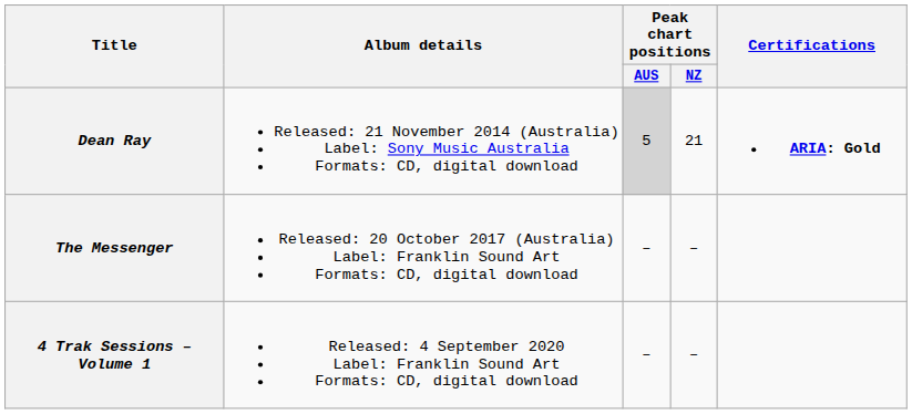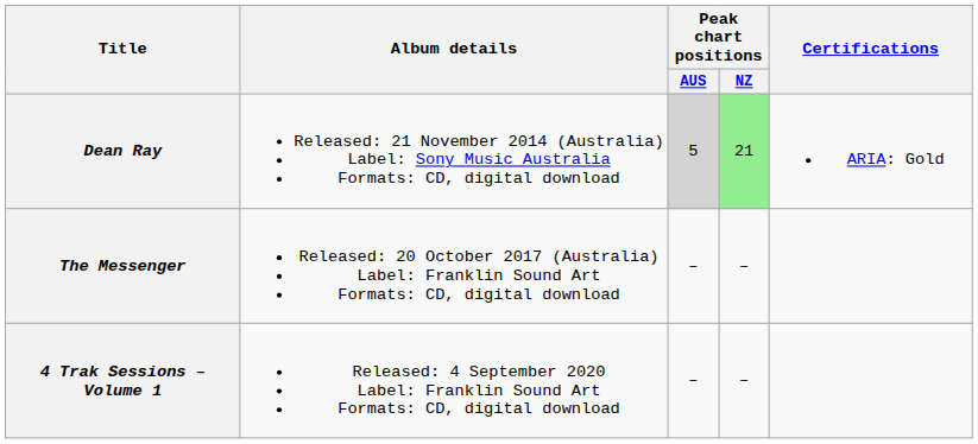Dean Ray | Peak chart positions / NZ: no background -> lightgreen background
Dean Ray | Certifications: bold -> normal
